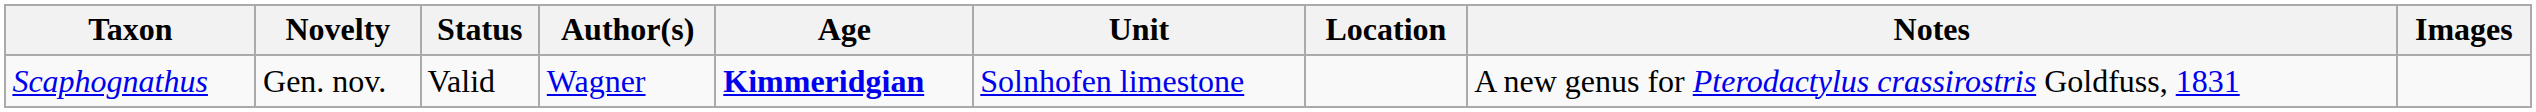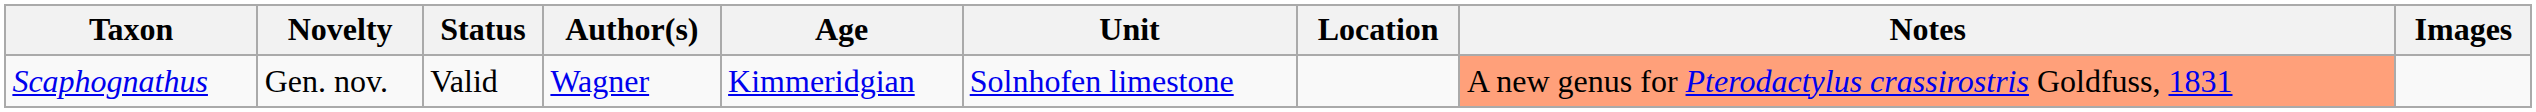Scaphognathus | Age: bold -> normal
Scaphognathus | Notes: no background -> lightsalmon background
